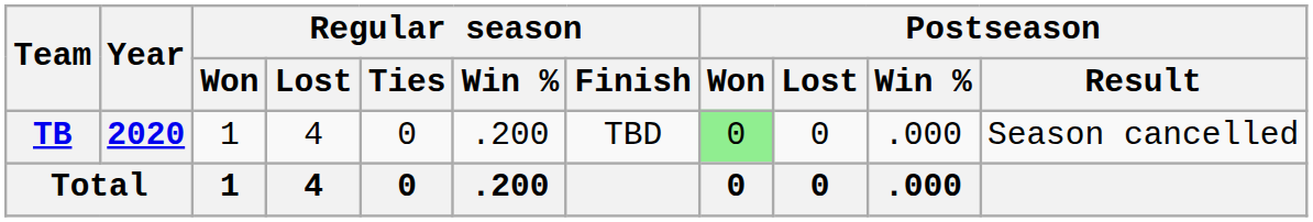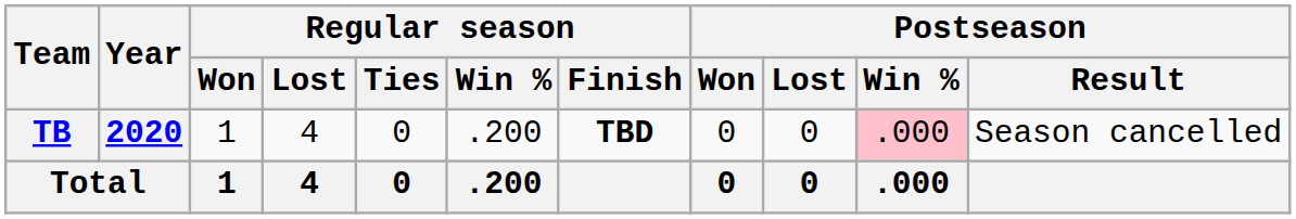TB | Regular season / Finish: normal -> bold
TB | Postseason / Won: lightgreen background -> no background
TB | Postseason / Win %: no background -> pink background
